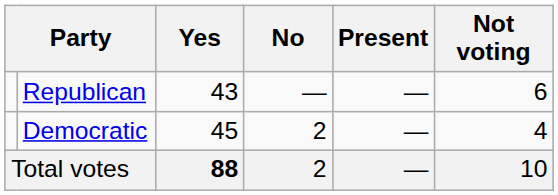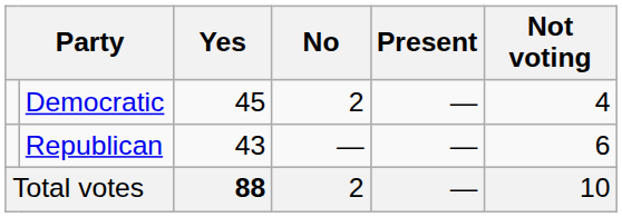rows swapped: Democratic <-> Republican
